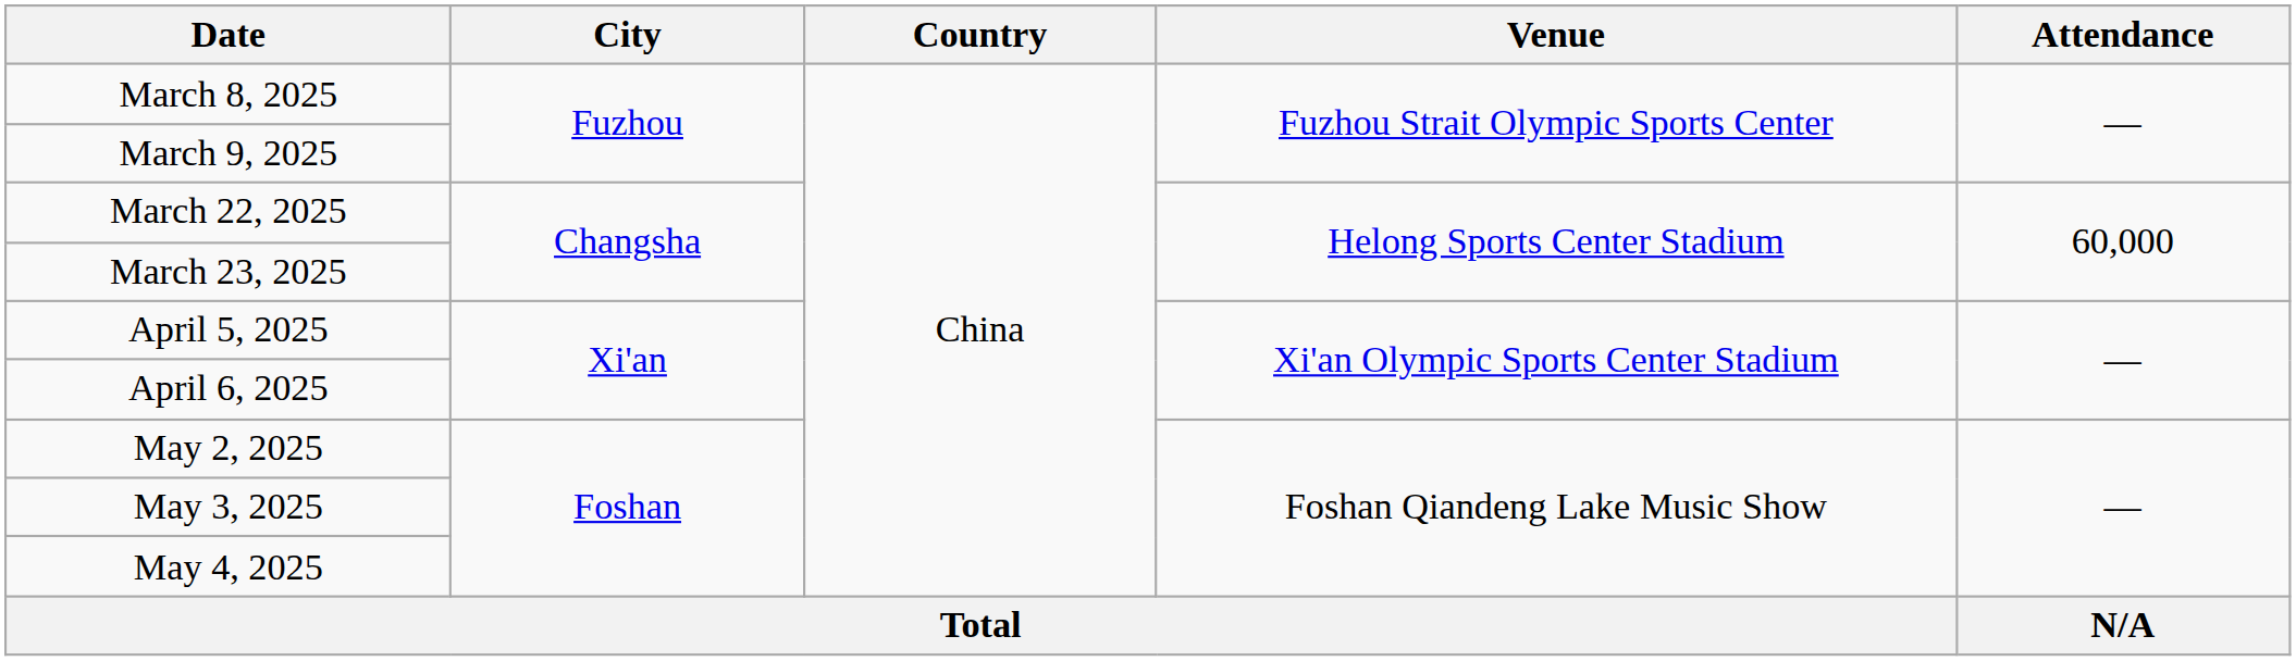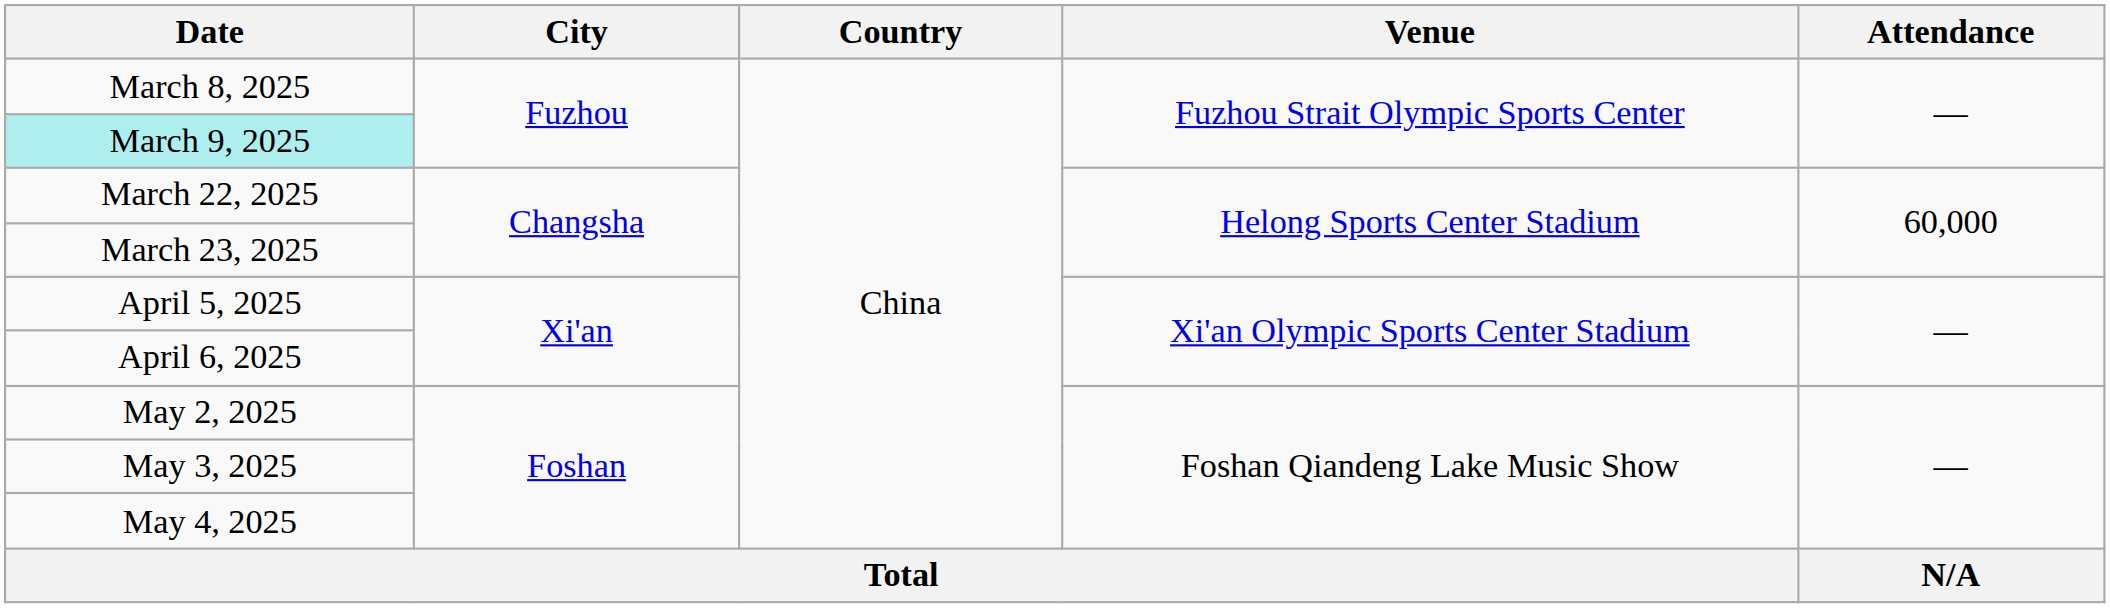March 9, 2025 | Date: no background -> paleturquoise background
